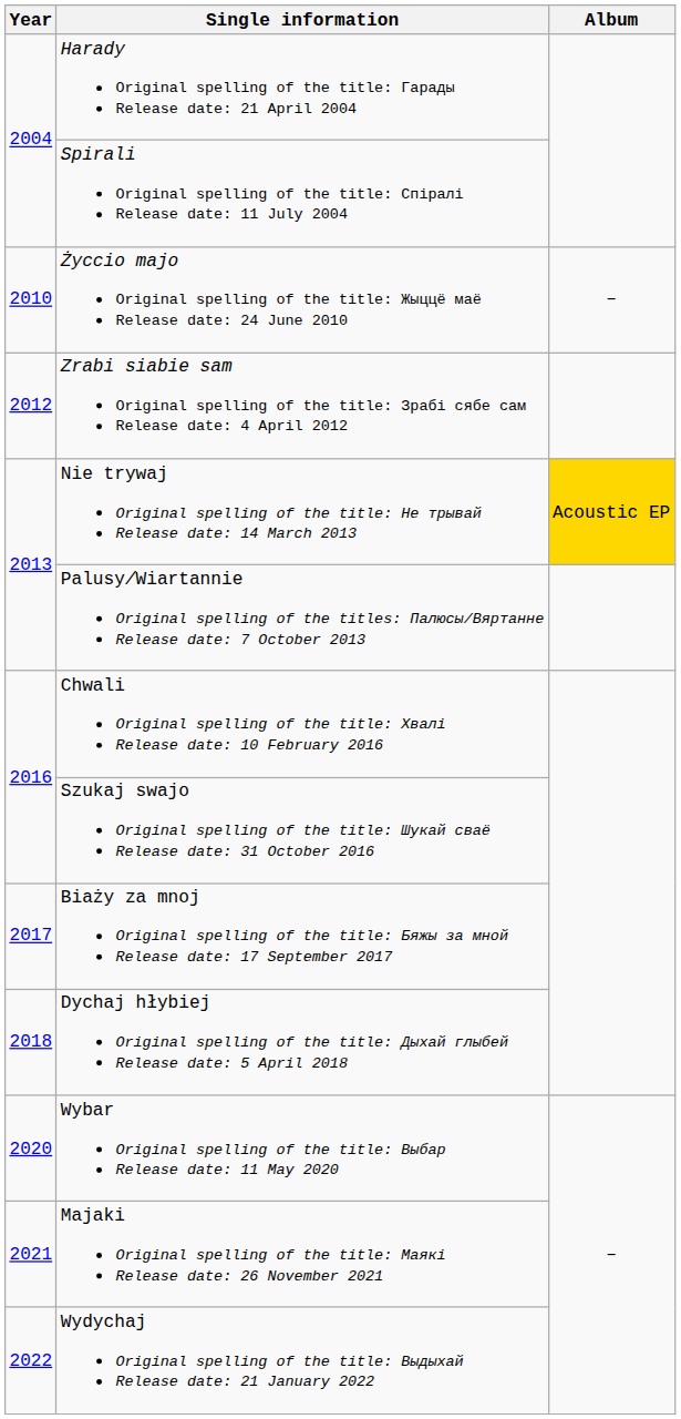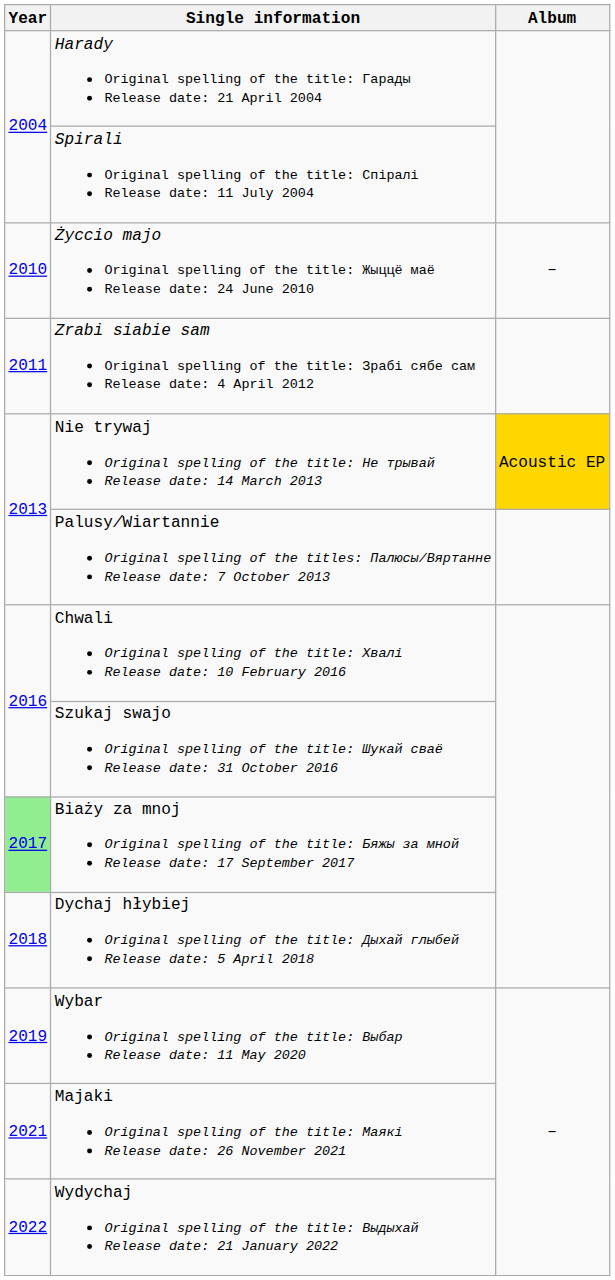row 5 | Year: 2012 -> 2011
row 10 | Year: no background -> lightgreen background
row 12 | Year: 2020 -> 2019
